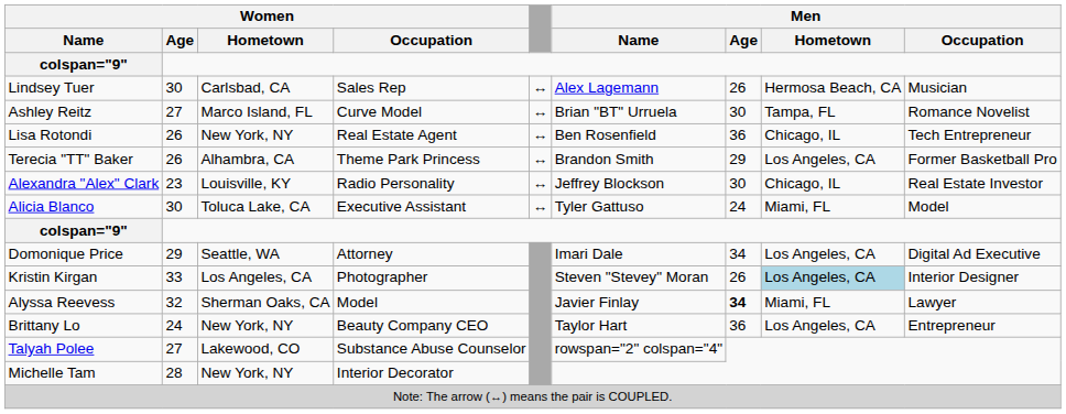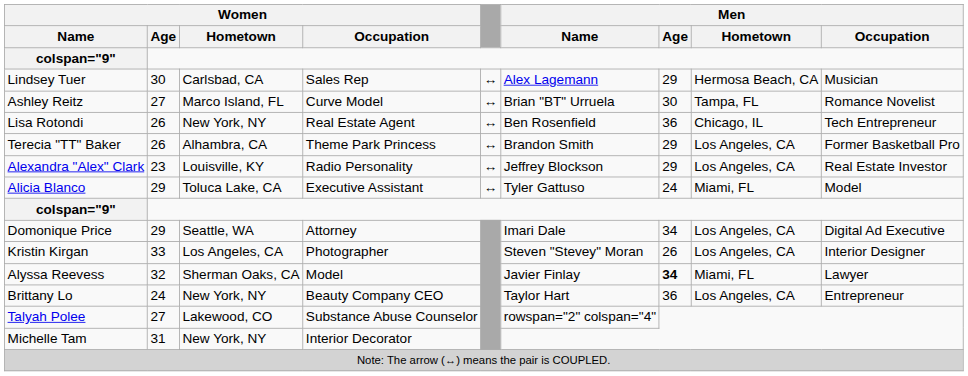Lindsey Tuer | Men / Age: 26 -> 29
Alexandra "Alex" Clark | Men / Age: 30 -> 29
Alexandra "Alex" Clark | Men / Hometown: Chicago, IL -> Los Angeles, CA
Alicia Blanco | Women / Age: 30 -> 29
Kristin Kirgan | Men / Hometown: lightblue background -> no background
Michelle Tam | Women / Age: 28 -> 31
